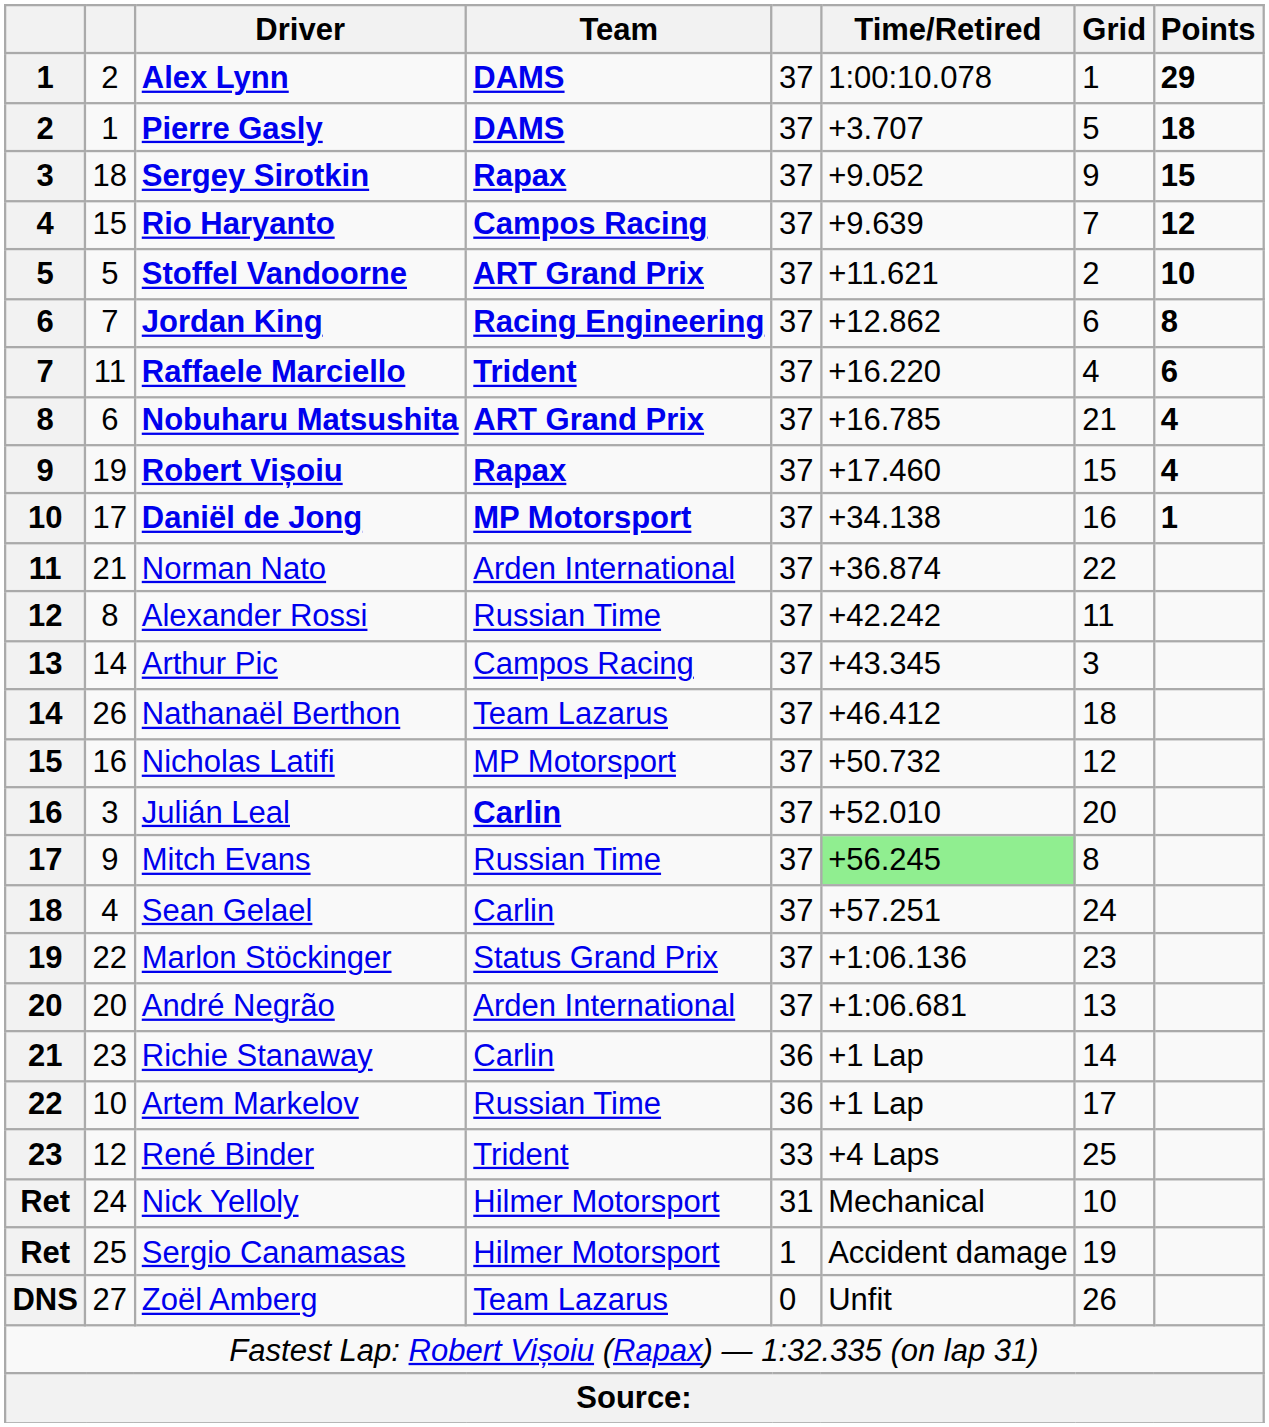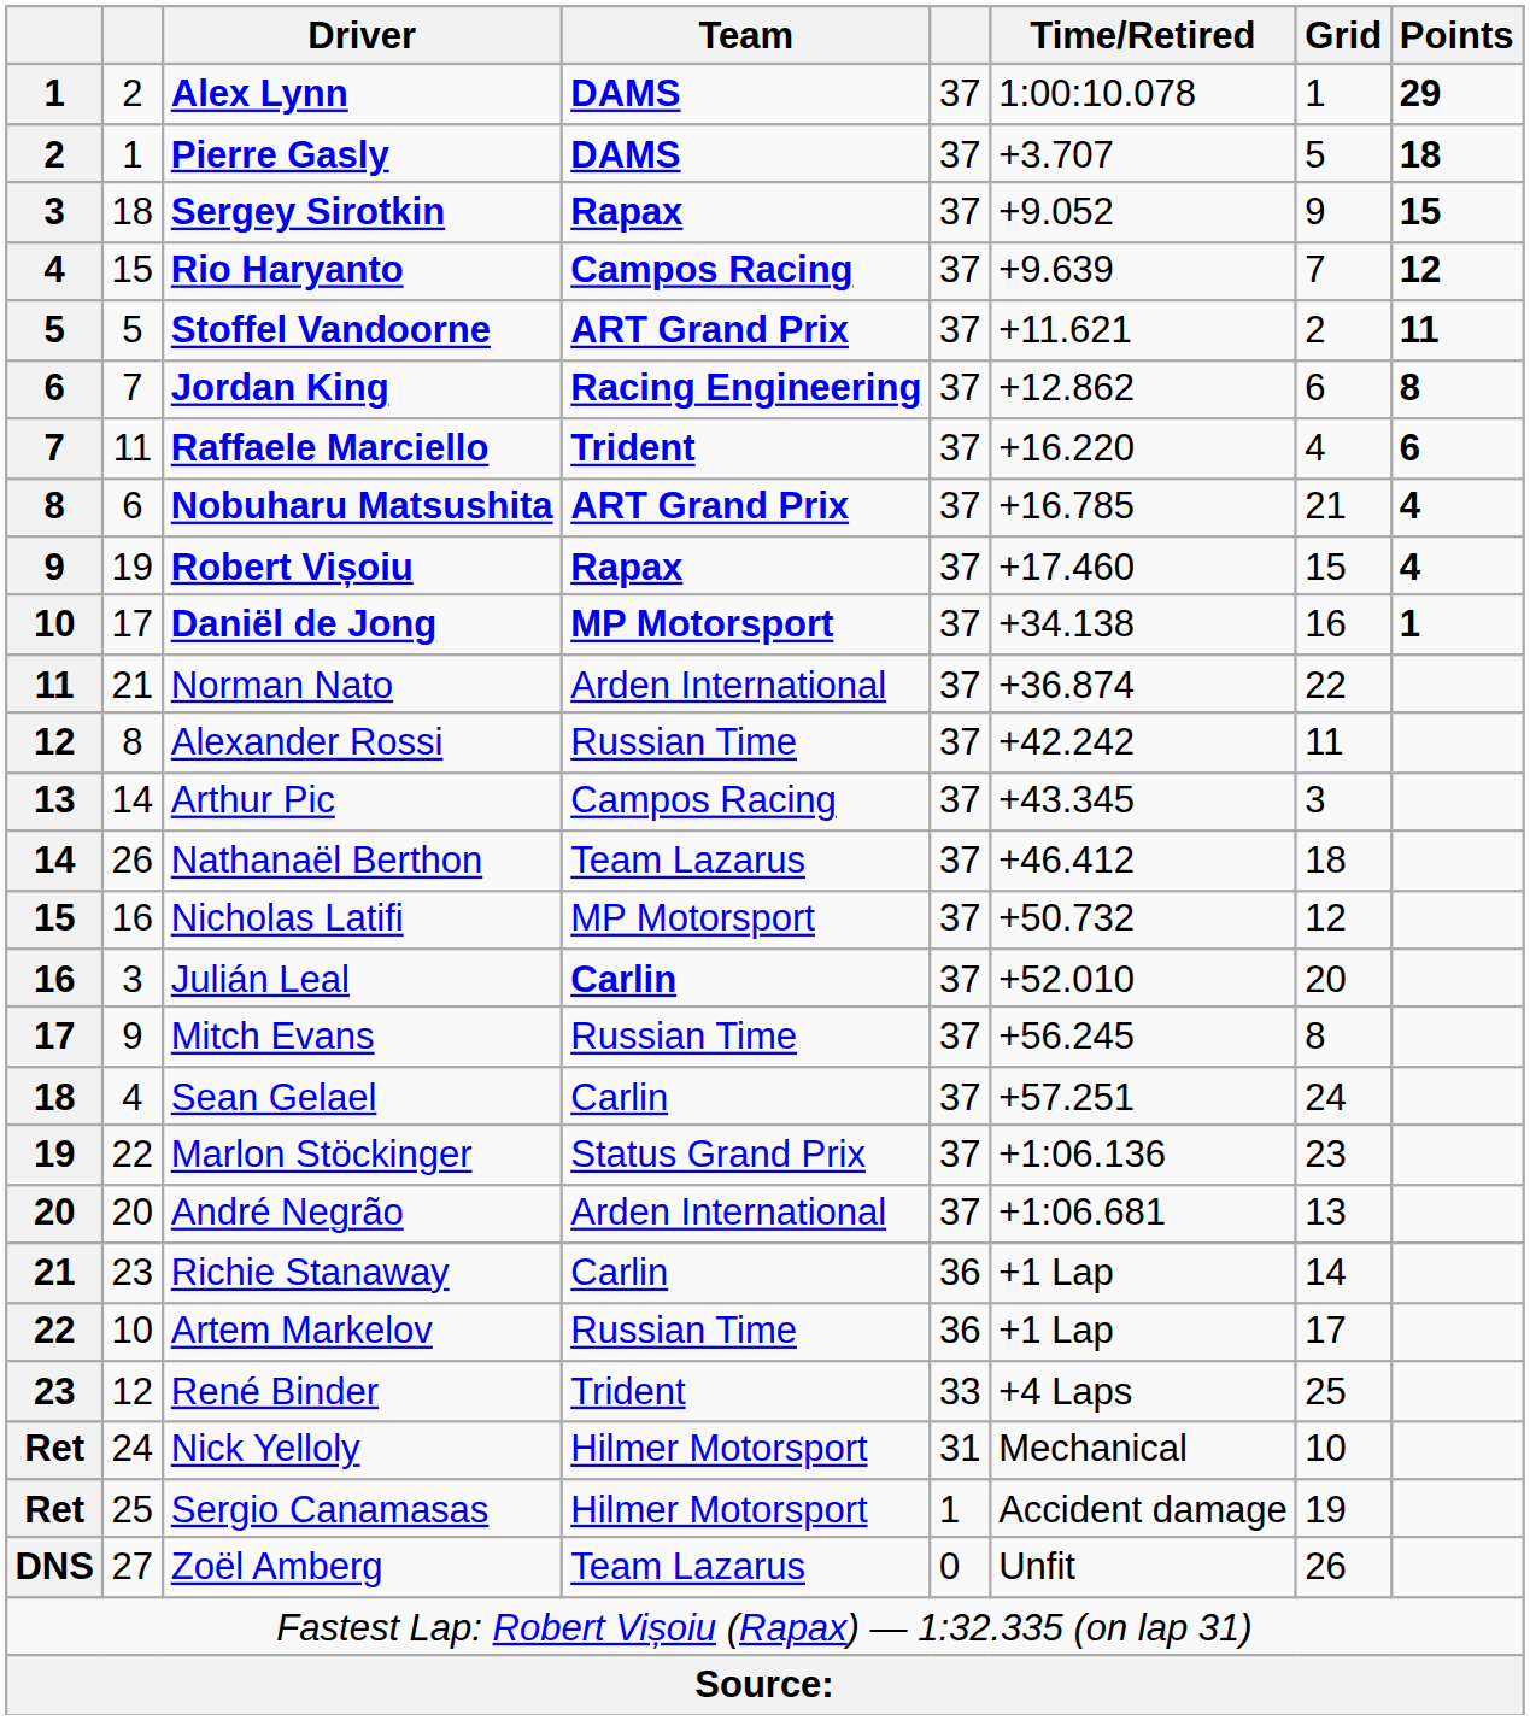Stoffel Vandoorne | Points: 10 -> 11
Mitch Evans | Time/Retired: lightgreen background -> no background
